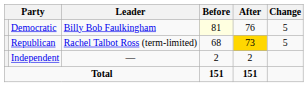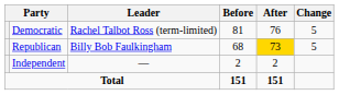Democratic | Leader: Billy Bob Faulkingham -> Rachel Talbot Ross (term-limited)
Democratic | Before: lightyellow background -> no background
Republican | Leader: Rachel Talbot Ross (term-limited) -> Billy Bob Faulkingham
